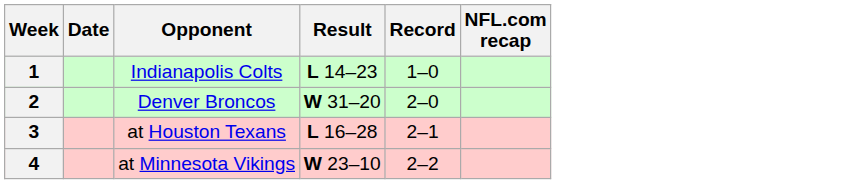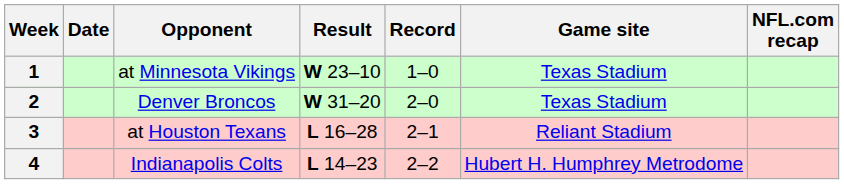+ column: Game site | Texas Stadium | Texas Stadium | Reliant Stadium | Hubert H. Humphrey Metrodome
1 | Opponent: Indianapolis Colts -> at Minnesota Vikings
1 | Result: L 14–23 -> W 23–10
4 | Opponent: at Minnesota Vikings -> Indianapolis Colts
4 | Result: W 23–10 -> L 14–23
